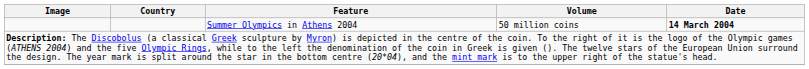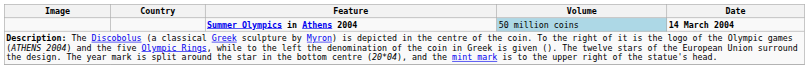row 2 | Feature: normal -> bold
row 2 | Volume: no background -> lightblue background
